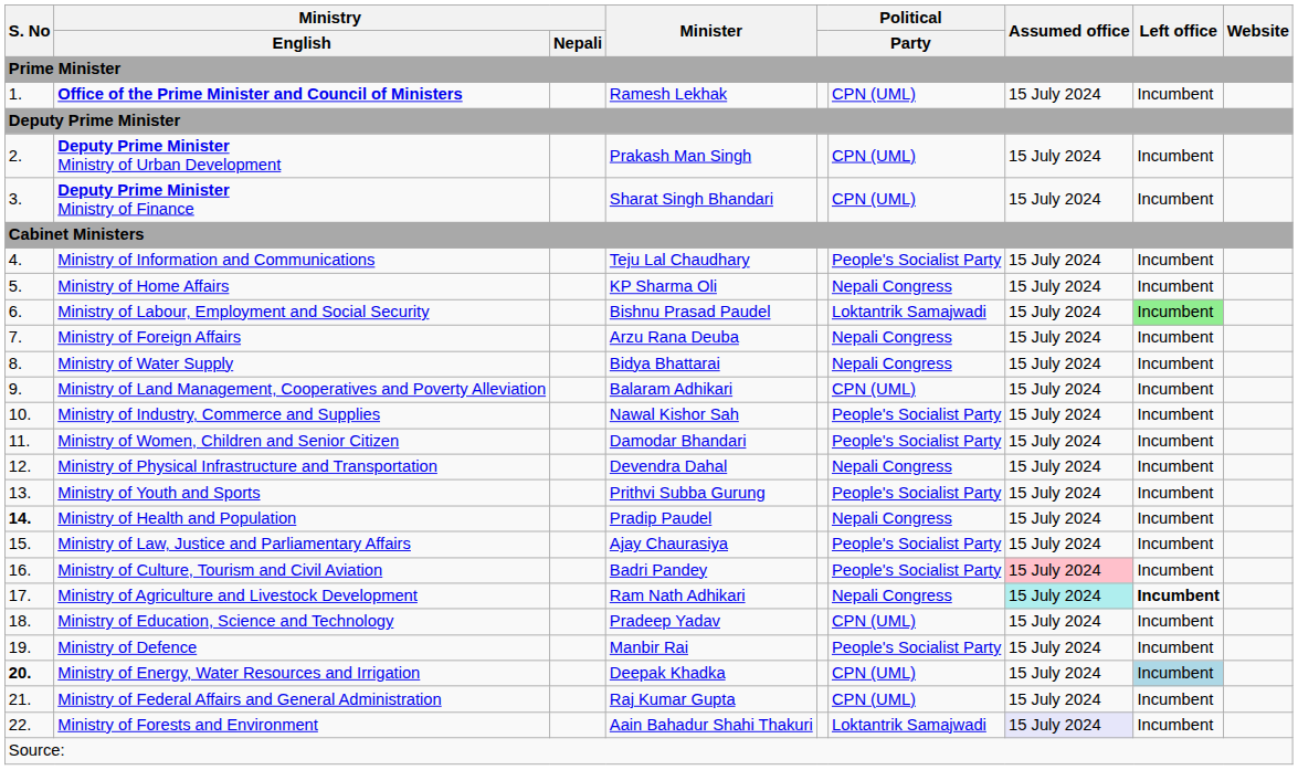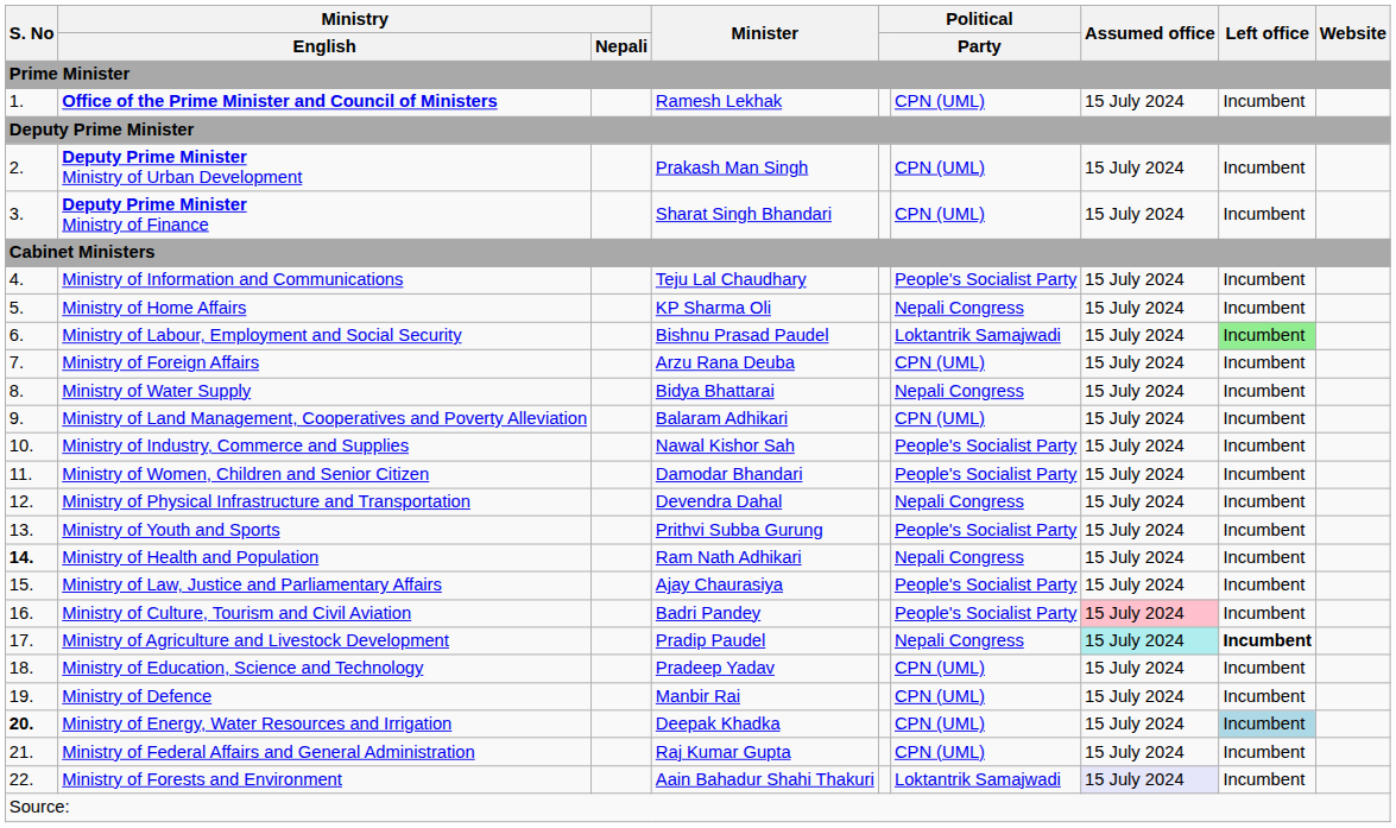Ministry of Foreign Affairs | column 6: Nepali Congress -> CPN (UML)
Ministry of Health and Population | Minister: Pradip Paudel -> Ram Nath Adhikari
Ministry of Agriculture and Livestock Development | Minister: Ram Nath Adhikari -> Pradip Paudel
Ministry of Defence | column 6: People's Socialist Party -> CPN (UML)
